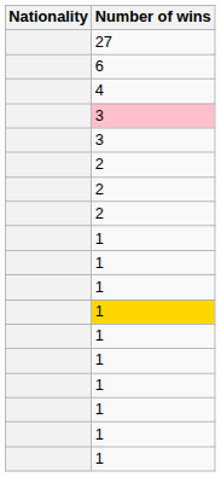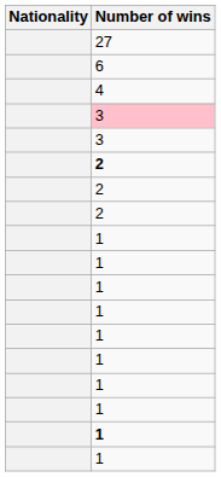row 7 | Number of wins: normal -> bold
row 13 | Number of wins: gold background -> no background
row 18 | Number of wins: normal -> bold
